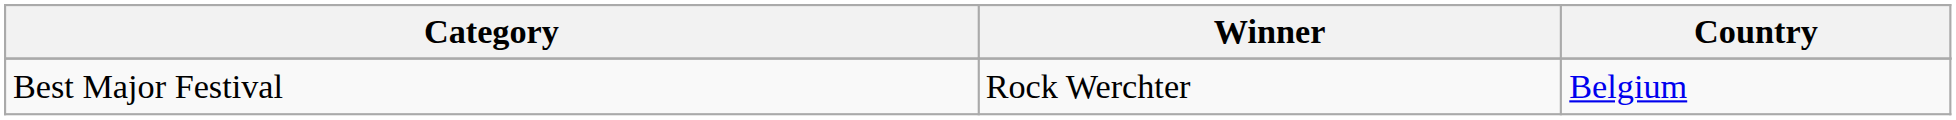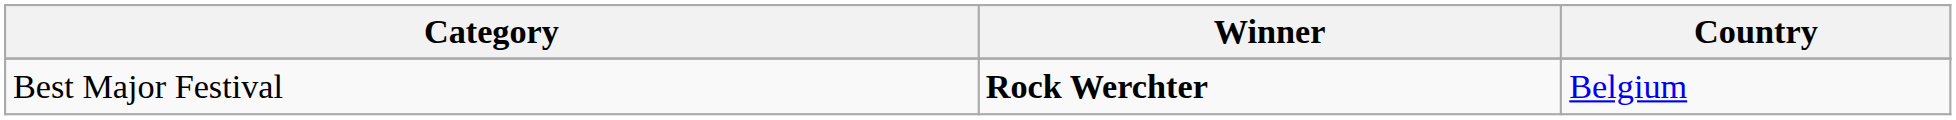Best Major Festival | Winner: normal -> bold
